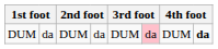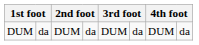row 2 | column 6: pink background -> no background
row 2 | column 8: bold -> normal
